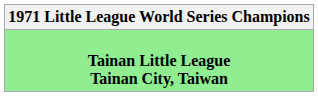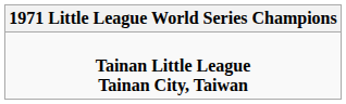row 2 | column 1: lightgreen background -> no background
